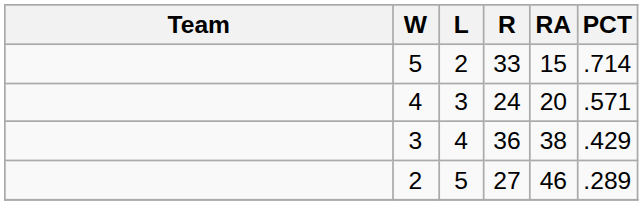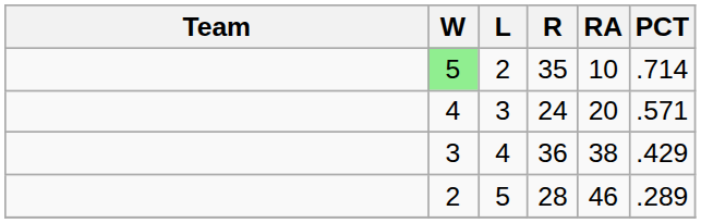row 2 | W: no background -> lightgreen background
row 2 | R: 33 -> 35
row 2 | RA: 15 -> 10
row 5 | R: 27 -> 28
